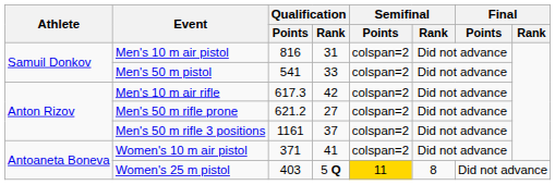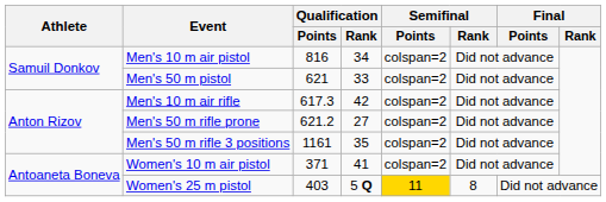Men's 10 m air pistol | Qualification / Rank: 31 -> 34
Men's 50 m pistol | Qualification / Points: 541 -> 621
Men's 50 m rifle 3 positions | Qualification / Rank: 37 -> 35
